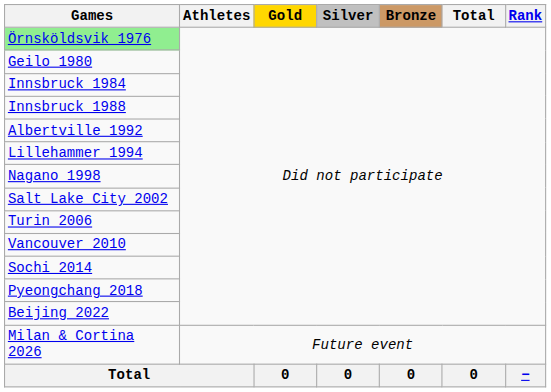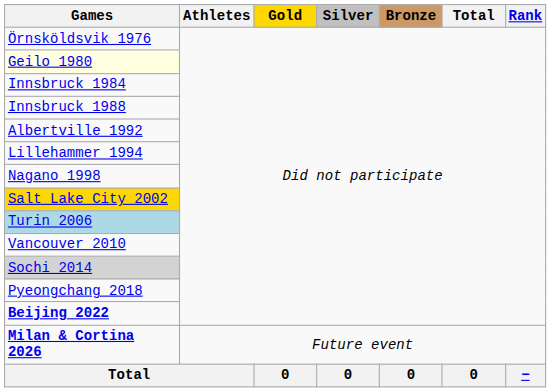Örnsköldsvik 1976 | Games: lightgreen background -> no background
Geilo 1980 | Games: no background -> lightyellow background
Salt Lake City 2002 | Games: no background -> gold background
Turin 2006 | Games: no background -> lightblue background
Sochi 2014 | Games: no background -> lightgrey background
Beijing 2022 | Games: normal -> bold
Milan & Cortina 2026 | Games: normal -> bold
